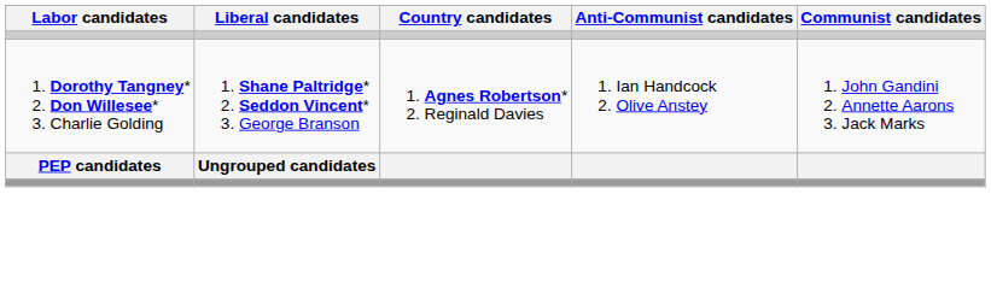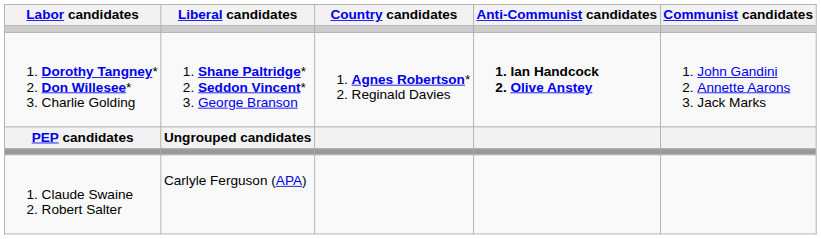Dorothy Tangney* Don Willesee* Charlie Golding | Anti-Communist candidates: normal -> bold
+ row: Claude Swaine Robert Salter | Carlyle Ferguson (APA)
